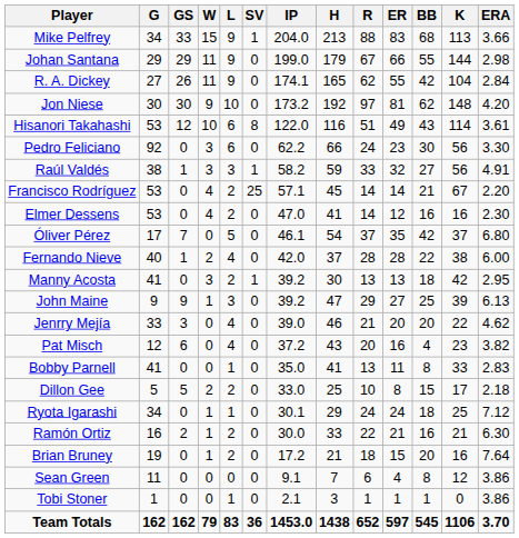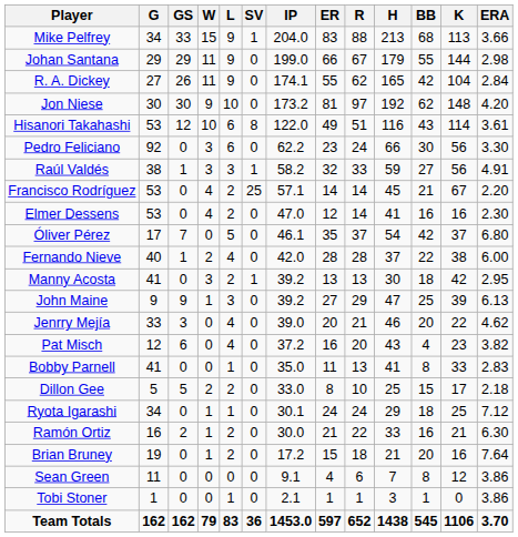columns swapped: H <-> ER
